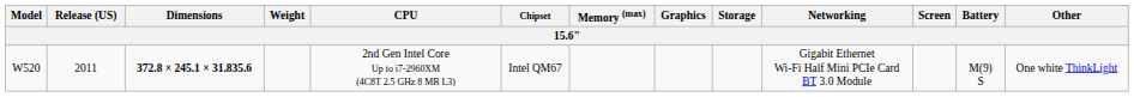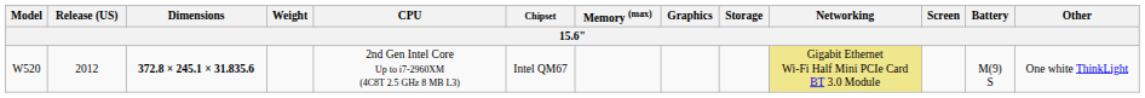W520 | Release (US): 2011 -> 2012
W520 | Networking: no background -> khaki background
